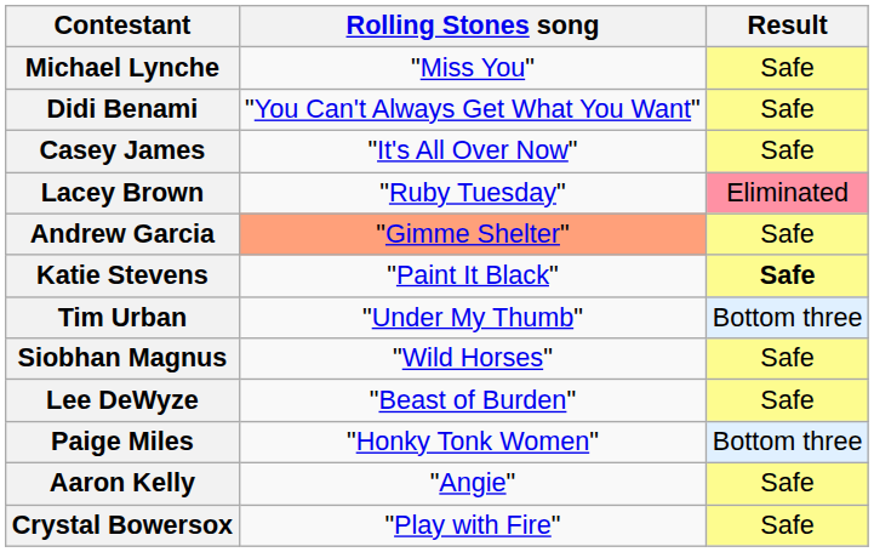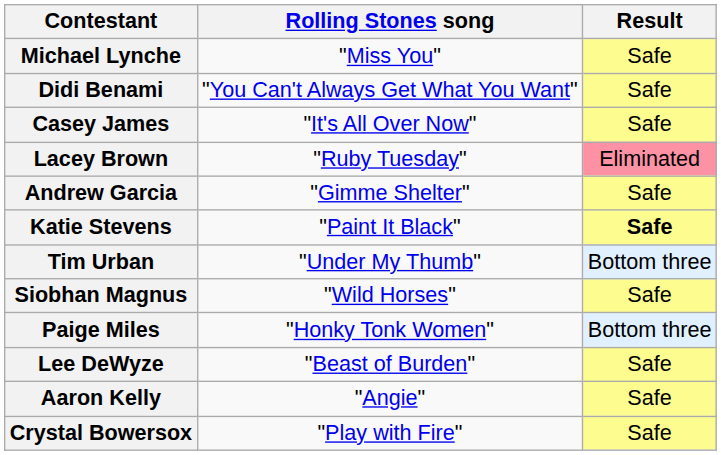Andrew Garcia | Rolling Stones song: lightsalmon background -> no background
rows swapped: Lee DeWyze <-> Paige Miles
